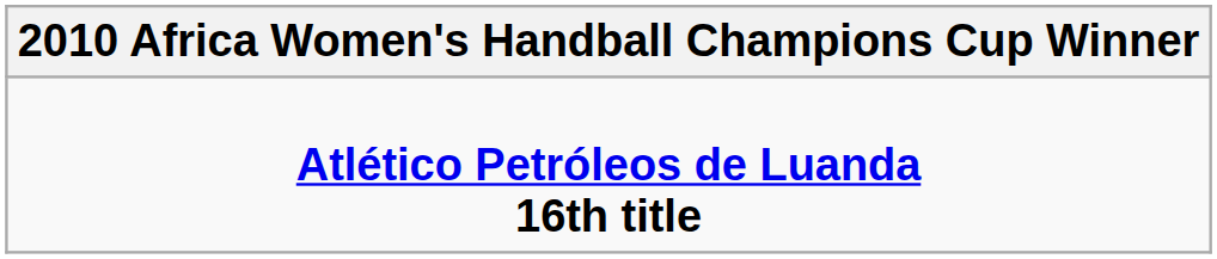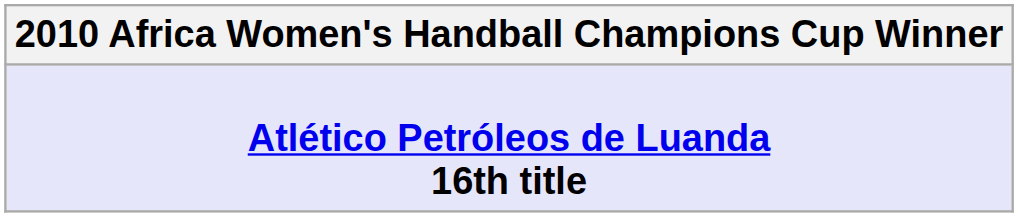row 2 | column 1: no background -> lavender background
